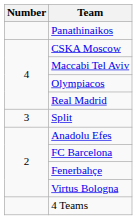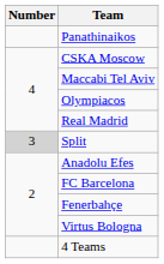Split | Number: no background -> lightgrey background
